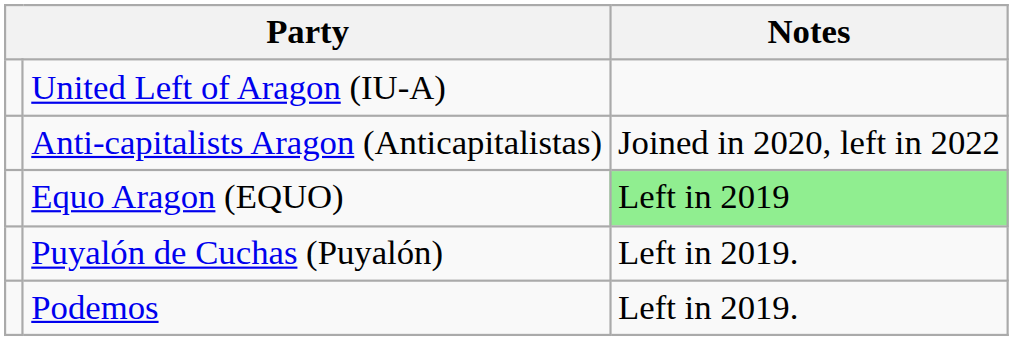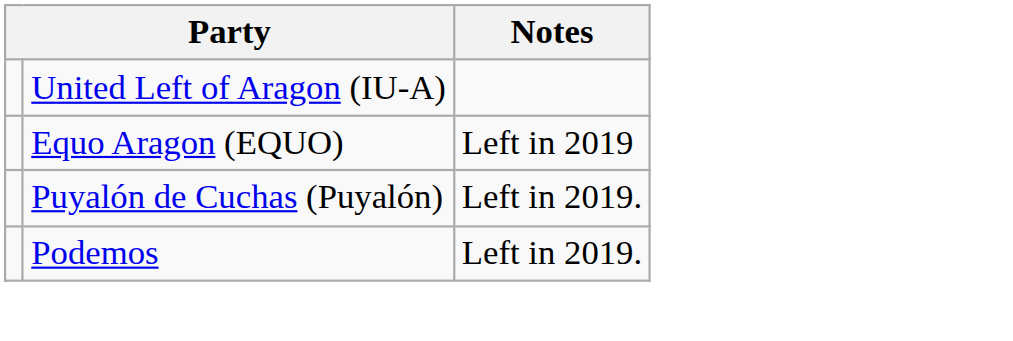- row: Anti-capitalists Aragon (Anticapitalistas) | Joined in 2020, left in 2022
Equo Aragon (EQUO) | Notes: lightgreen background -> no background
